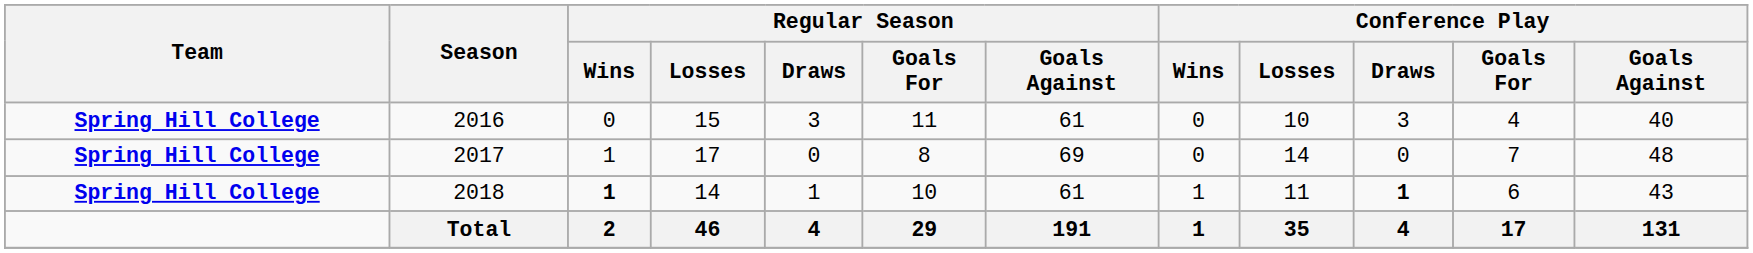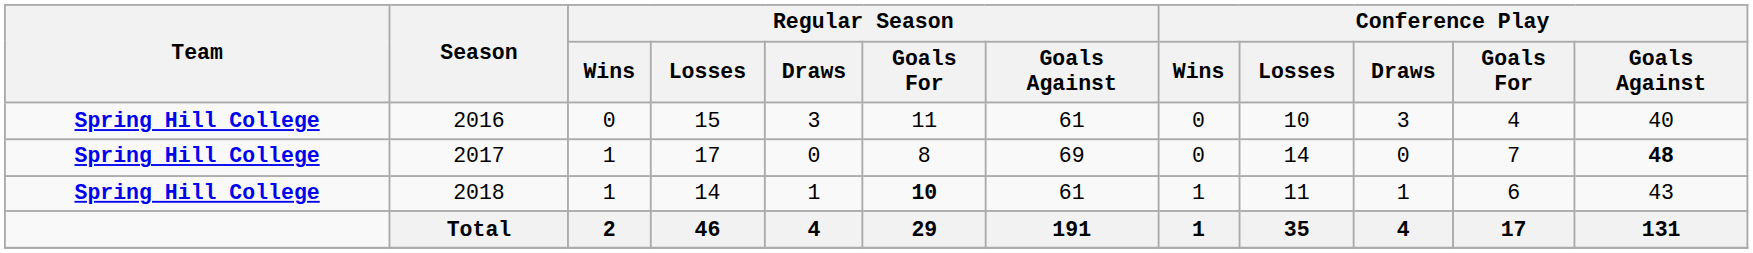2017 | Conference Play / Goals Against: normal -> bold
2018 | Regular Season / Wins: bold -> normal
2018 | Regular Season / Goals For: normal -> bold
2018 | Conference Play / Draws: bold -> normal
